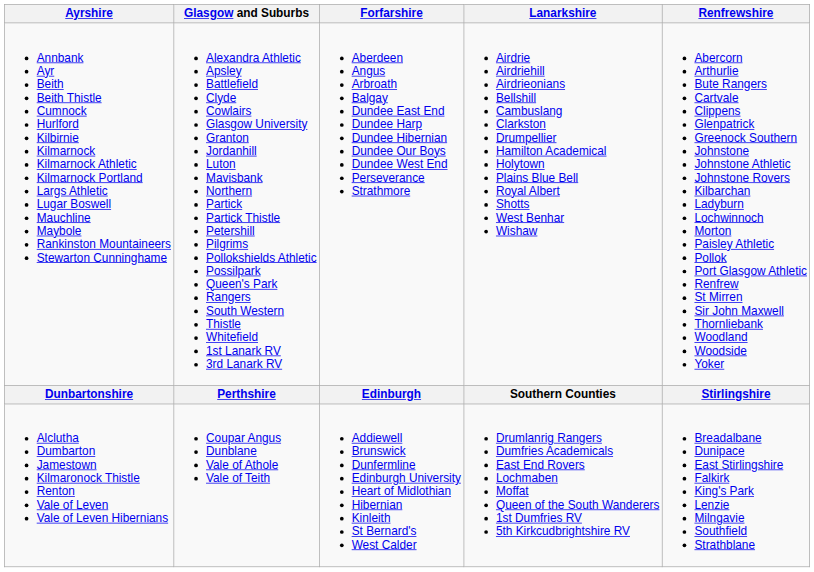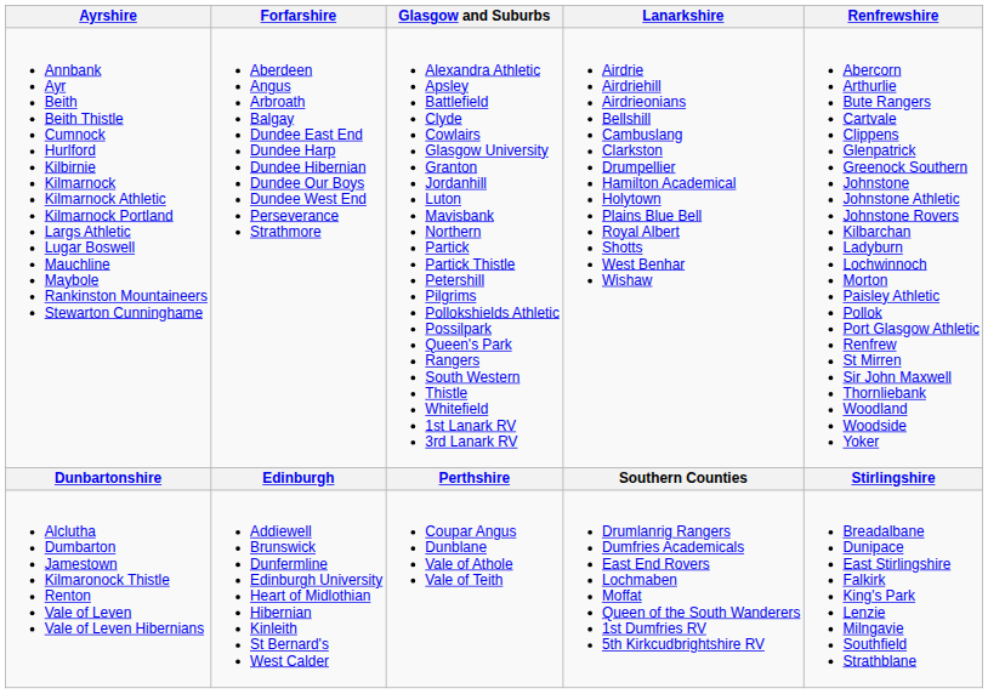columns swapped: Forfarshire <-> Glasgow and Suburbs
